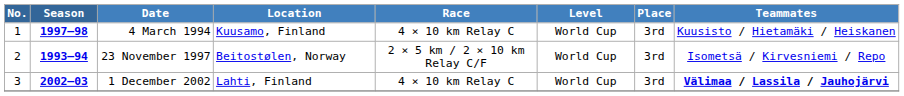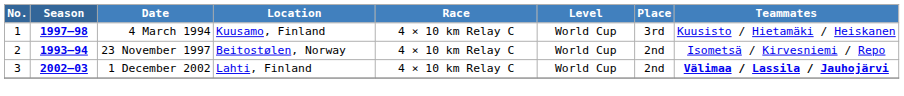23 November 1997 | Race: 2 × 5 km / 2 × 10 km Relay C/F -> 4 × 10 km Relay C
23 November 1997 | Place: 3rd -> 2nd
1 December 2002 | Place: 3rd -> 2nd
